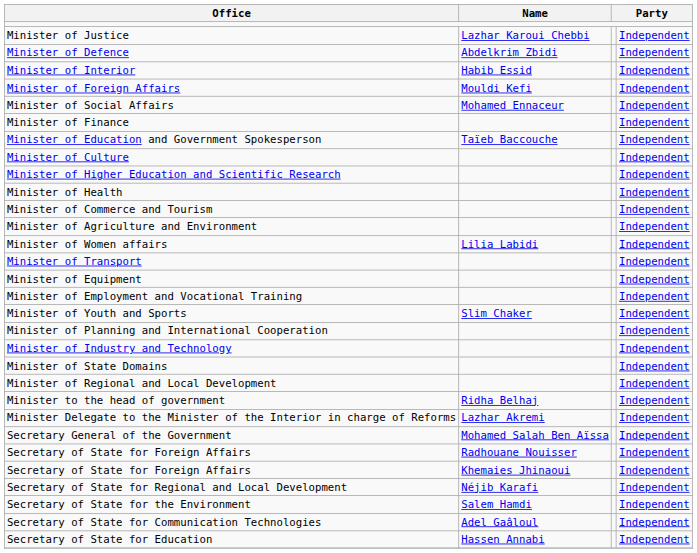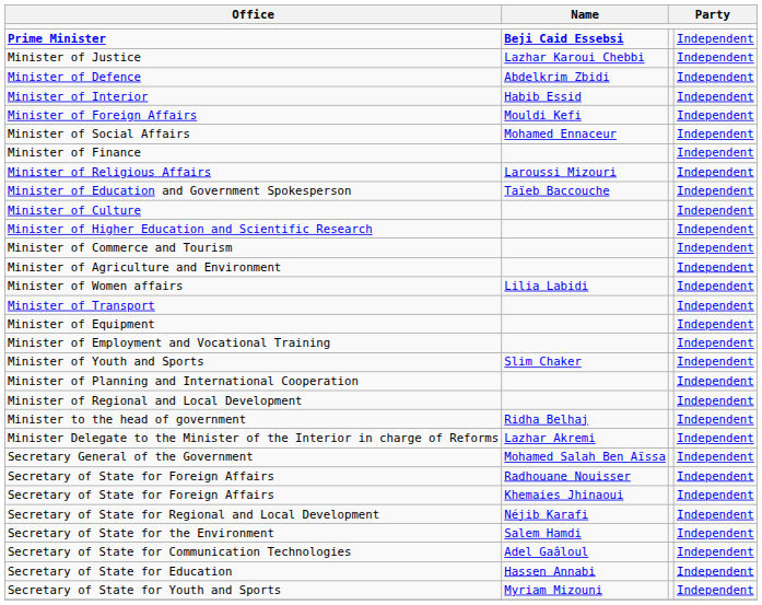+ row: Prime Minister | Beji Caid Essebsi | Independent
+ row: Minister of Religious Affairs | Laroussi Mizouri | Independent
- row: Minister of Health | Independent
- row: Minister of Industry and Technology | Independent
- row: Minister of State Domains | Independent
+ row: Secretary of State for Youth and Sports | Myriam Mizouni | Independent
